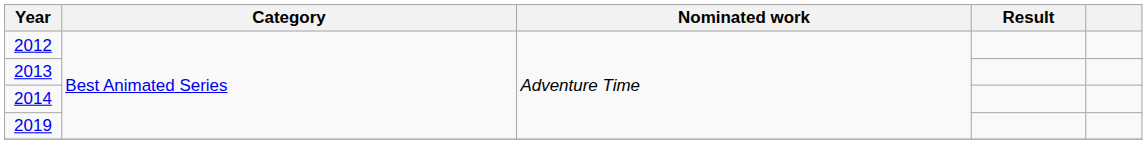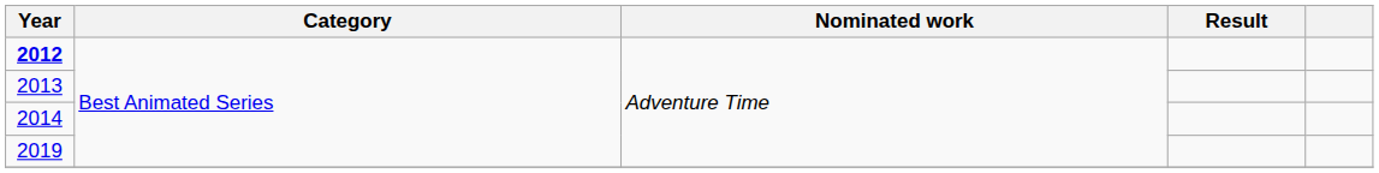2012 | Year: normal -> bold
